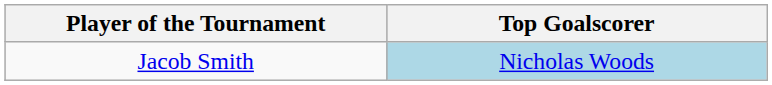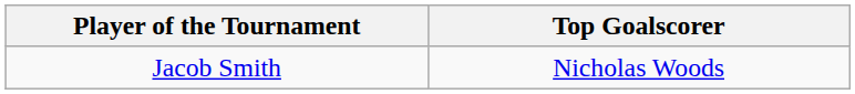Jacob Smith | Top Goalscorer: lightblue background -> no background
